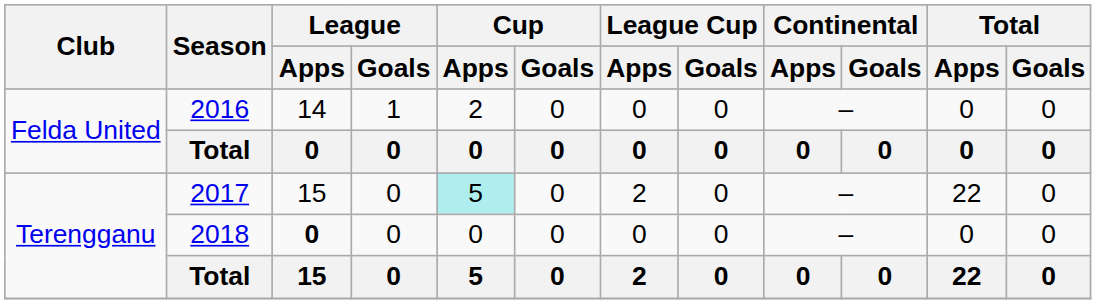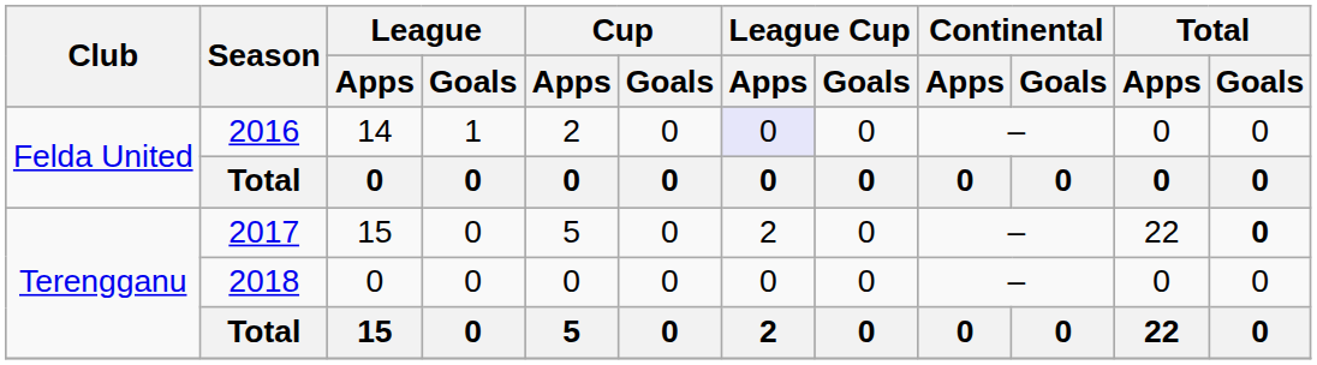2016 | League Cup / Apps: no background -> lavender background
2017 | Cup / Apps: paleturquoise background -> no background
2017 | Total / Goals: normal -> bold
2018 | League / Apps: bold -> normal
